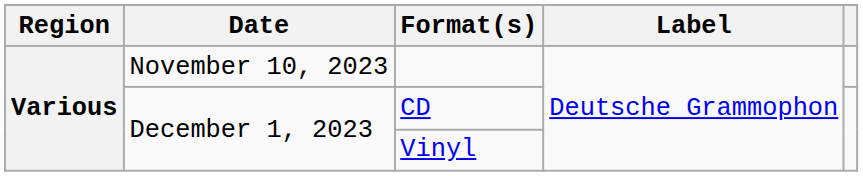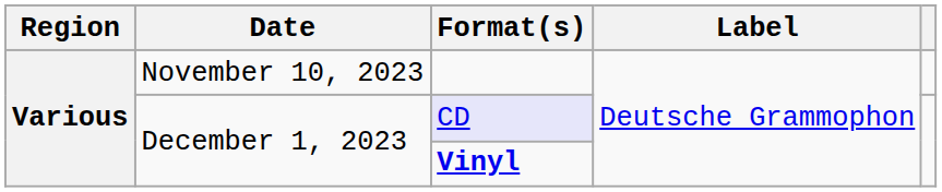CD | Format(s): no background -> lavender background
Vinyl | Format(s): normal -> bold
